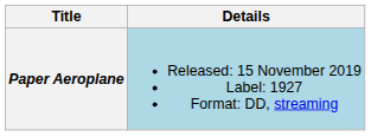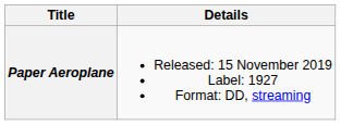Paper Aeroplane | Details: lightblue background -> no background
